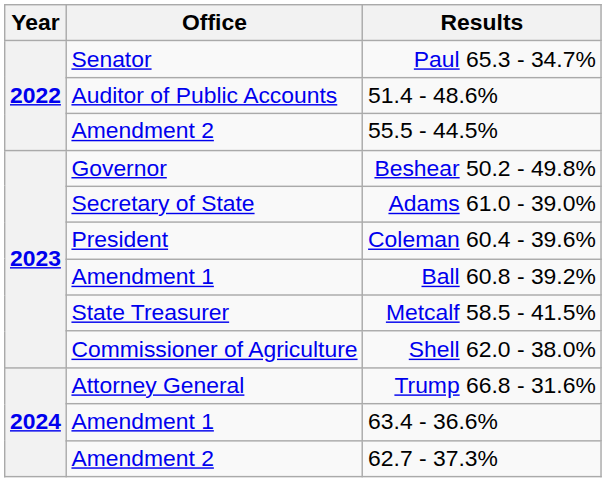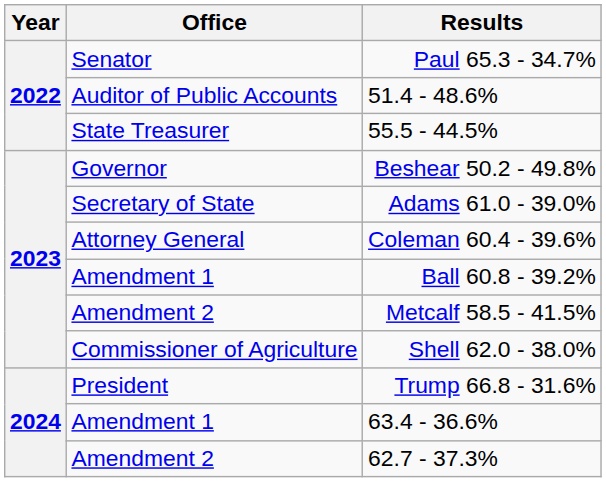55.5 - 44.5% | Office: Amendment 2 -> State Treasurer
Coleman 60.4 - 39.6% | Office: President -> Attorney General
Metcalf 58.5 - 41.5% | Office: State Treasurer -> Amendment 2
Trump 66.8 - 31.6% | Office: Attorney General -> President
